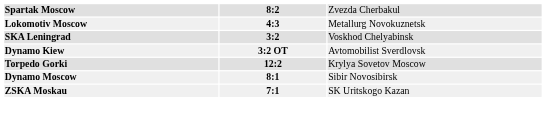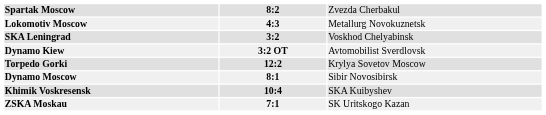+ row: Khimik Voskresensk | 10:4 | SKA Kuibyshev
